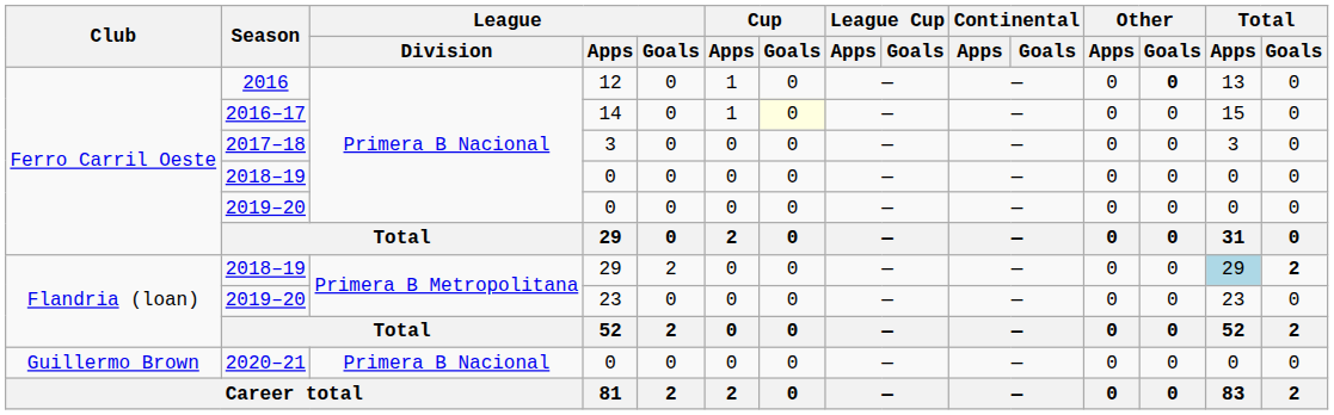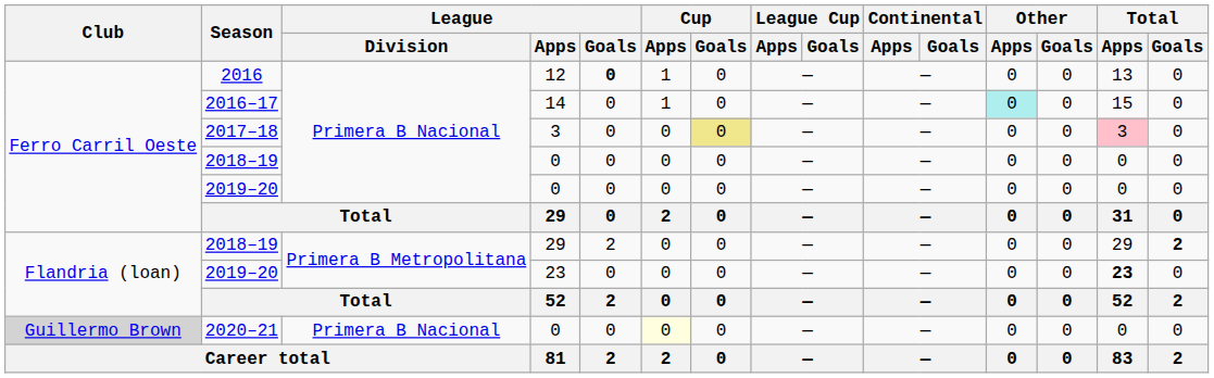2016 | League / Goals: normal -> bold
2016 | Other / Goals: bold -> normal
2016–17 | Cup / Goals: lightyellow background -> no background
2016–17 | Other / Apps: no background -> paleturquoise background
2017–18 | Cup / Goals: no background -> khaki background
2017–18 | Total / Apps: no background -> pink background
2018–19 / 29 | Total / Apps: lightblue background -> no background
2019–20 / 23 | Total / Apps: normal -> bold
2020–21 | Club: no background -> lightgrey background
2020–21 | Cup / Apps: no background -> lightyellow background
